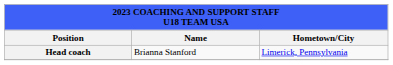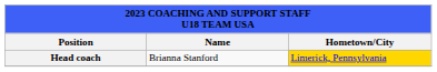Head coach | Hometown/City: no background -> gold background
